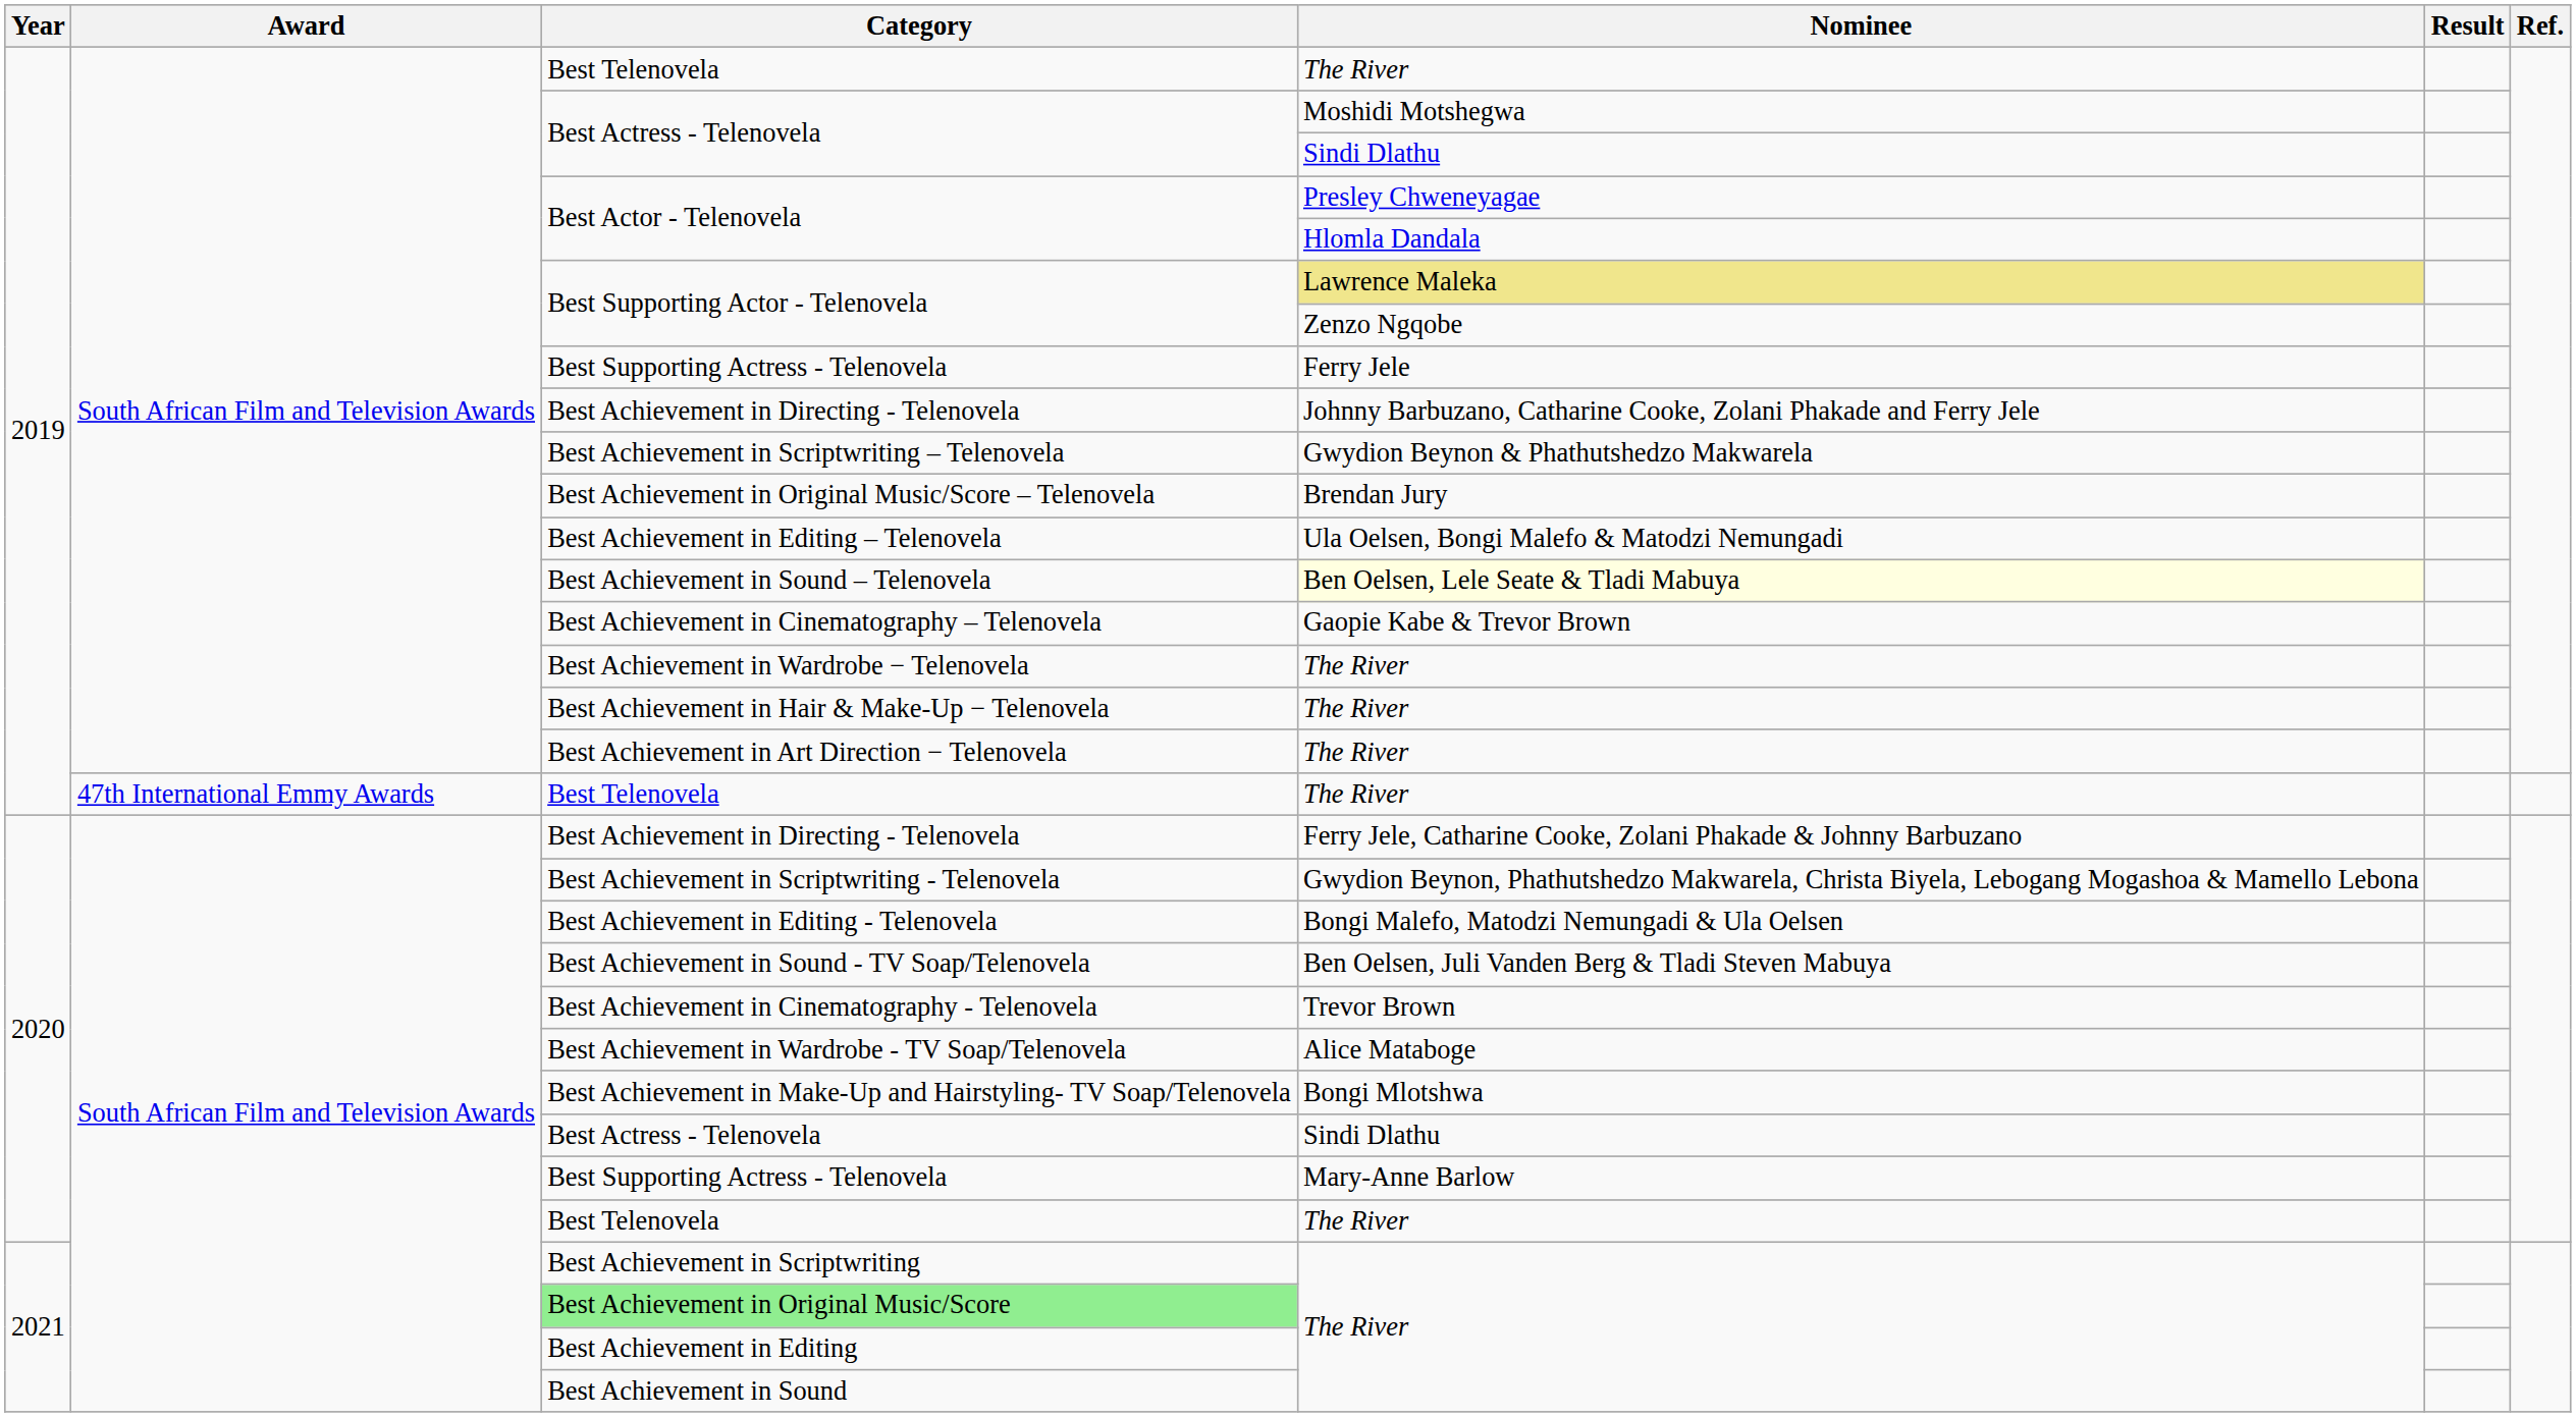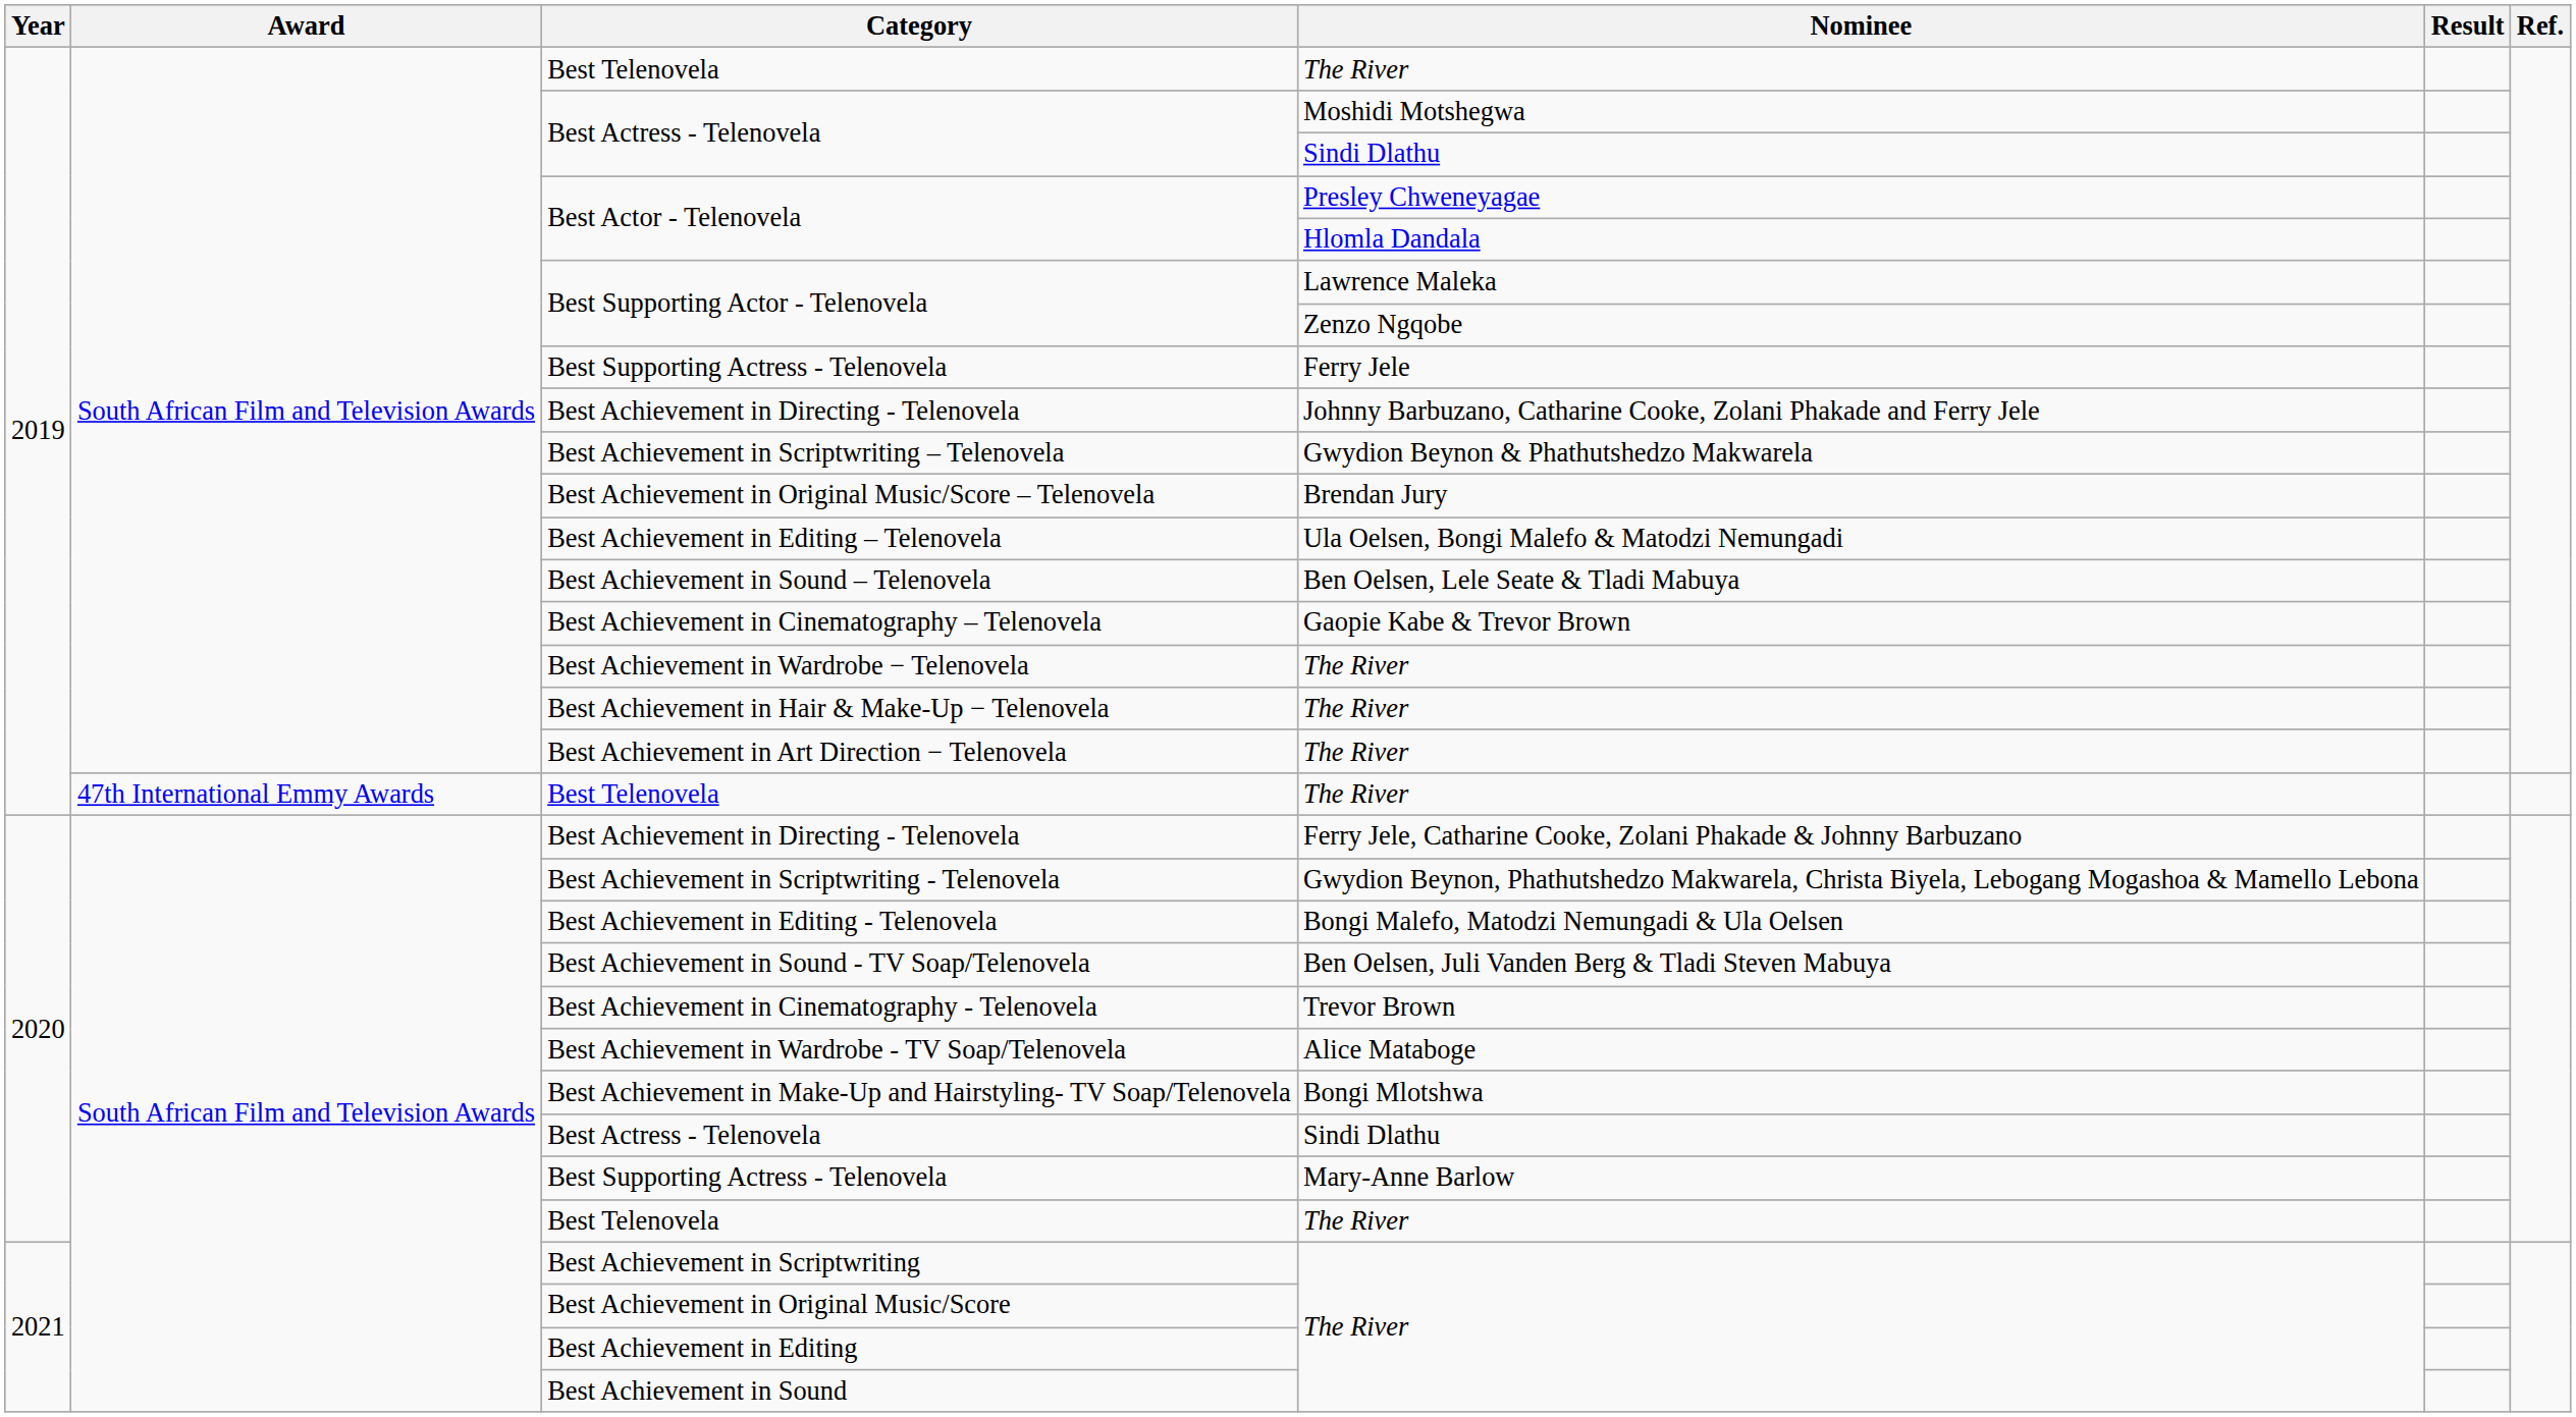Best Supporting Actor - Telenovela / Lawrence Maleka | Nominee: khaki background -> no background
Best Achievement in Sound – Telenovela | Nominee: lightyellow background -> no background
Best Achievement in Original Music/Score | Category: lightgreen background -> no background
